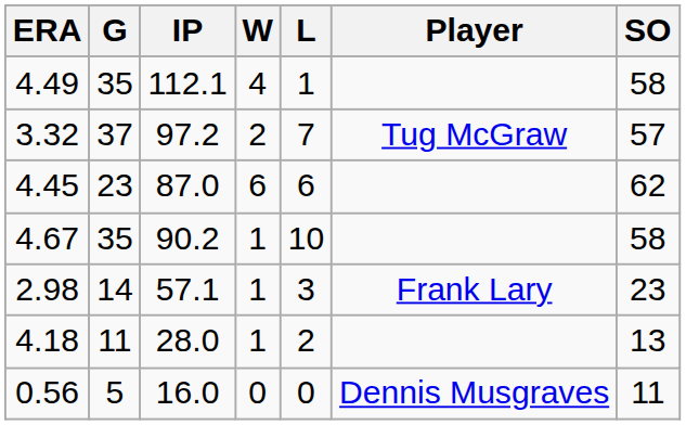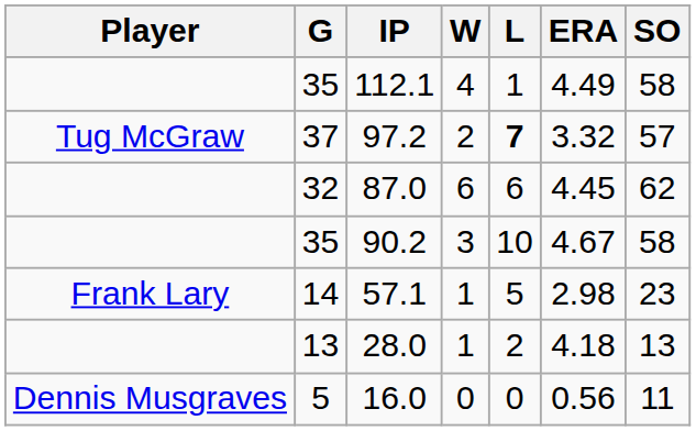columns swapped: Player <-> ERA
97.2 | L: normal -> bold
87.0 | G: 23 -> 32
90.2 | W: 1 -> 3
57.1 | L: 3 -> 5
28.0 | G: 11 -> 13
